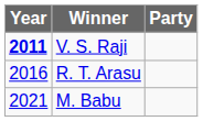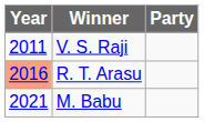V. S. Raji | Year: bold -> normal
R. T. Arasu | Year: no background -> lightsalmon background
